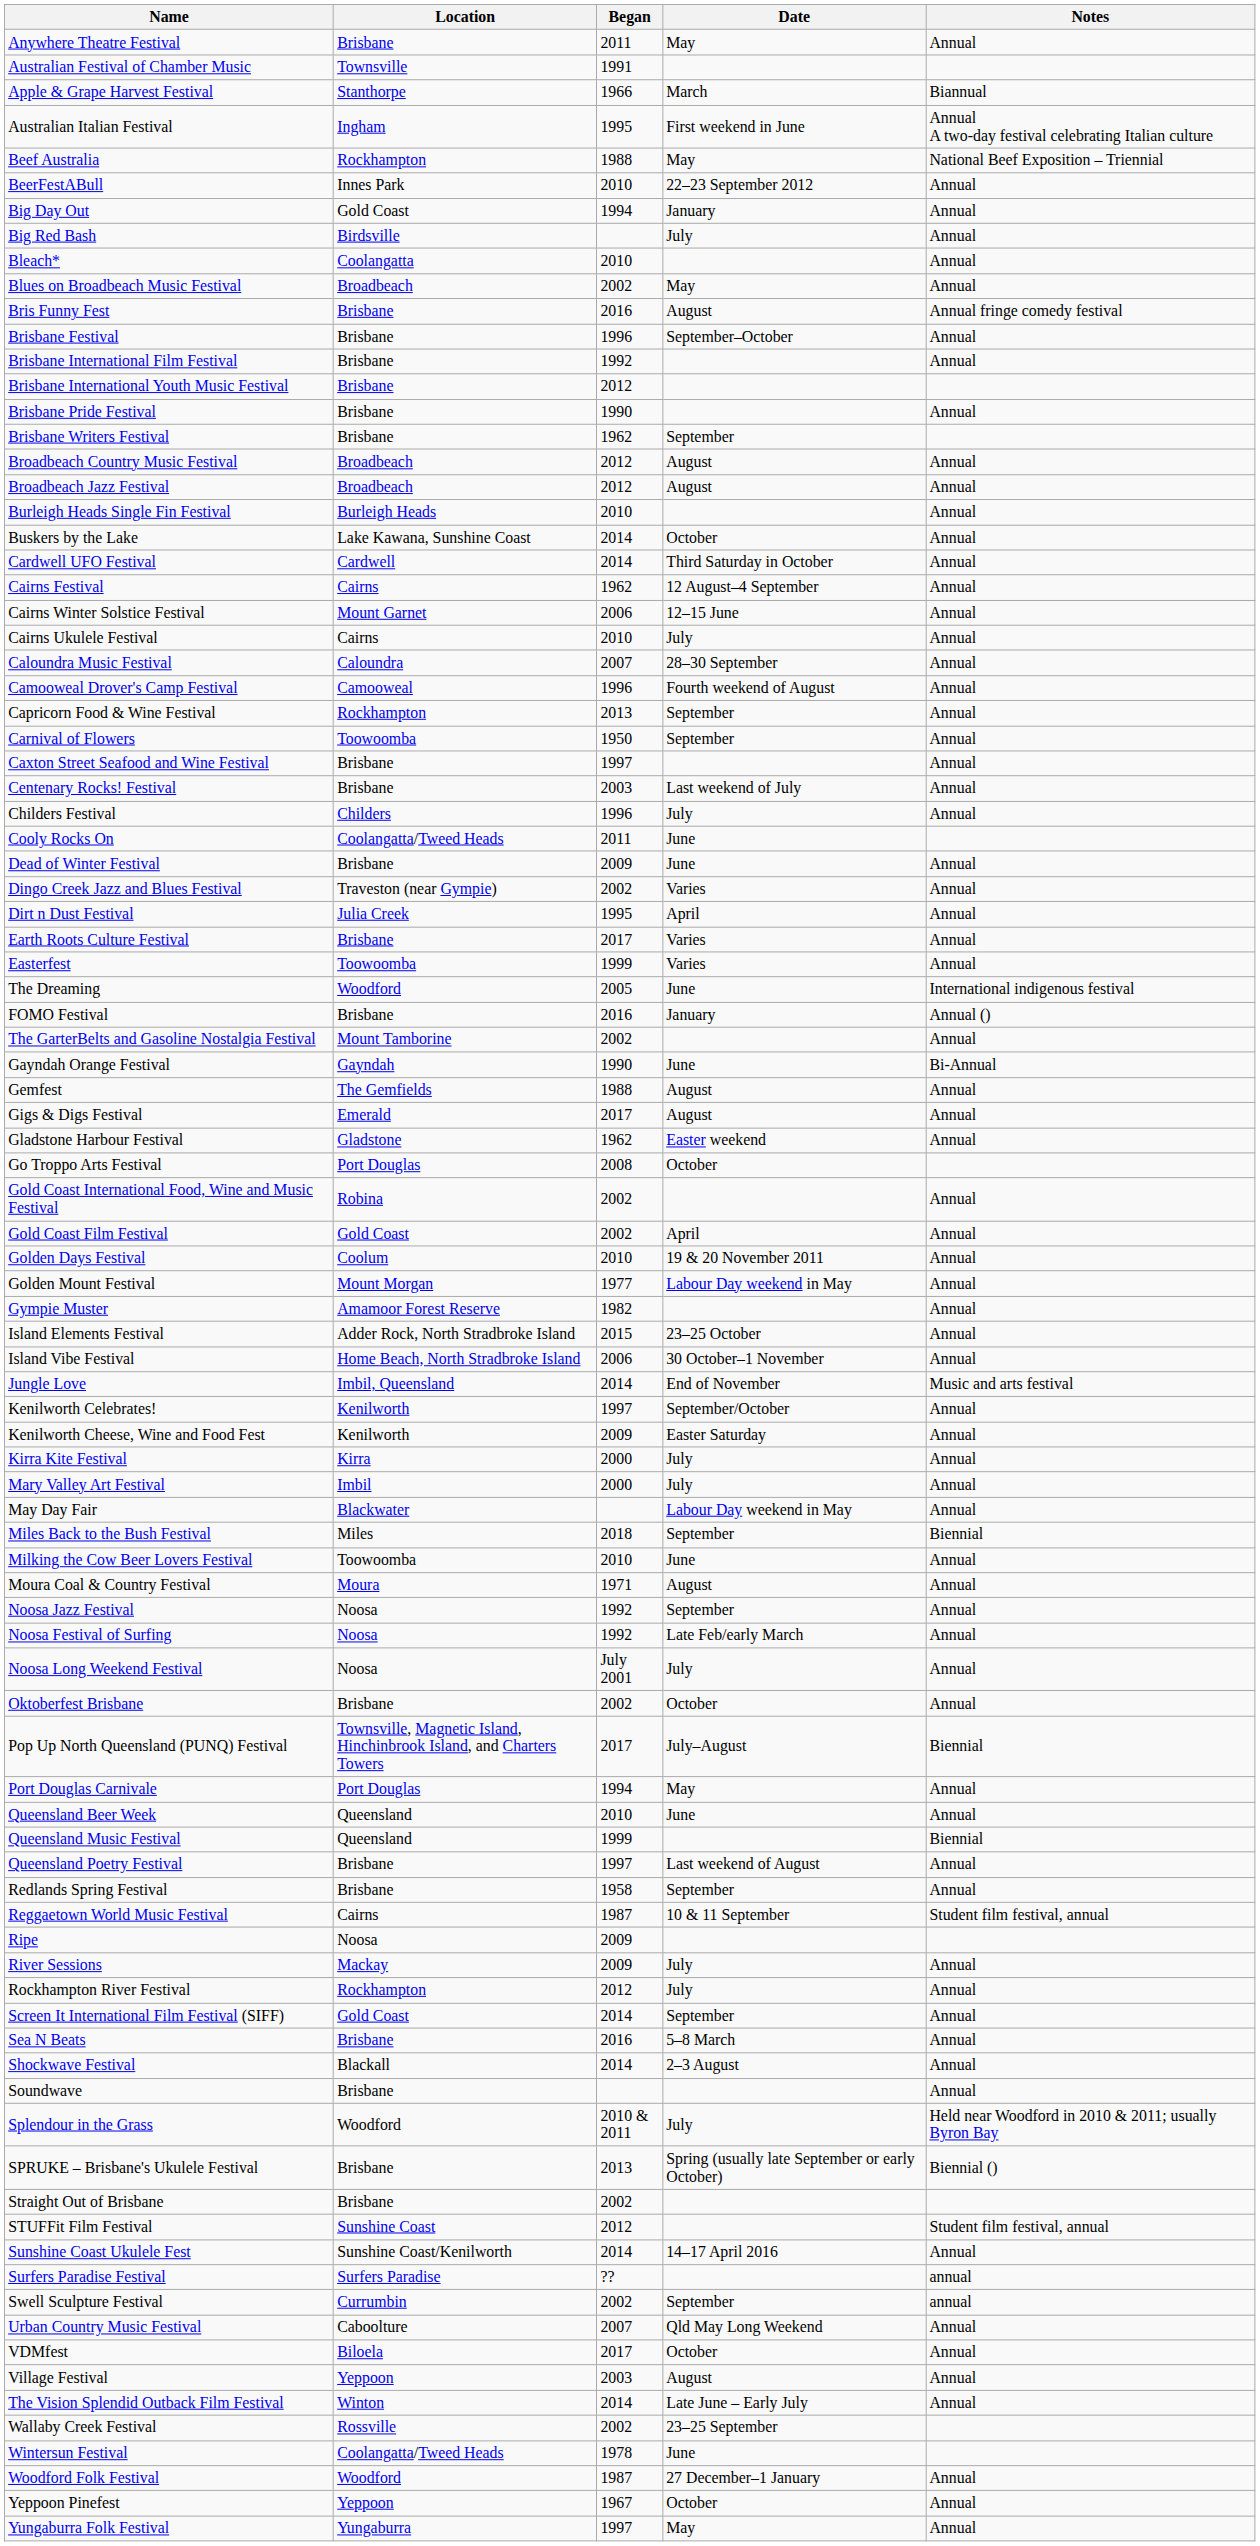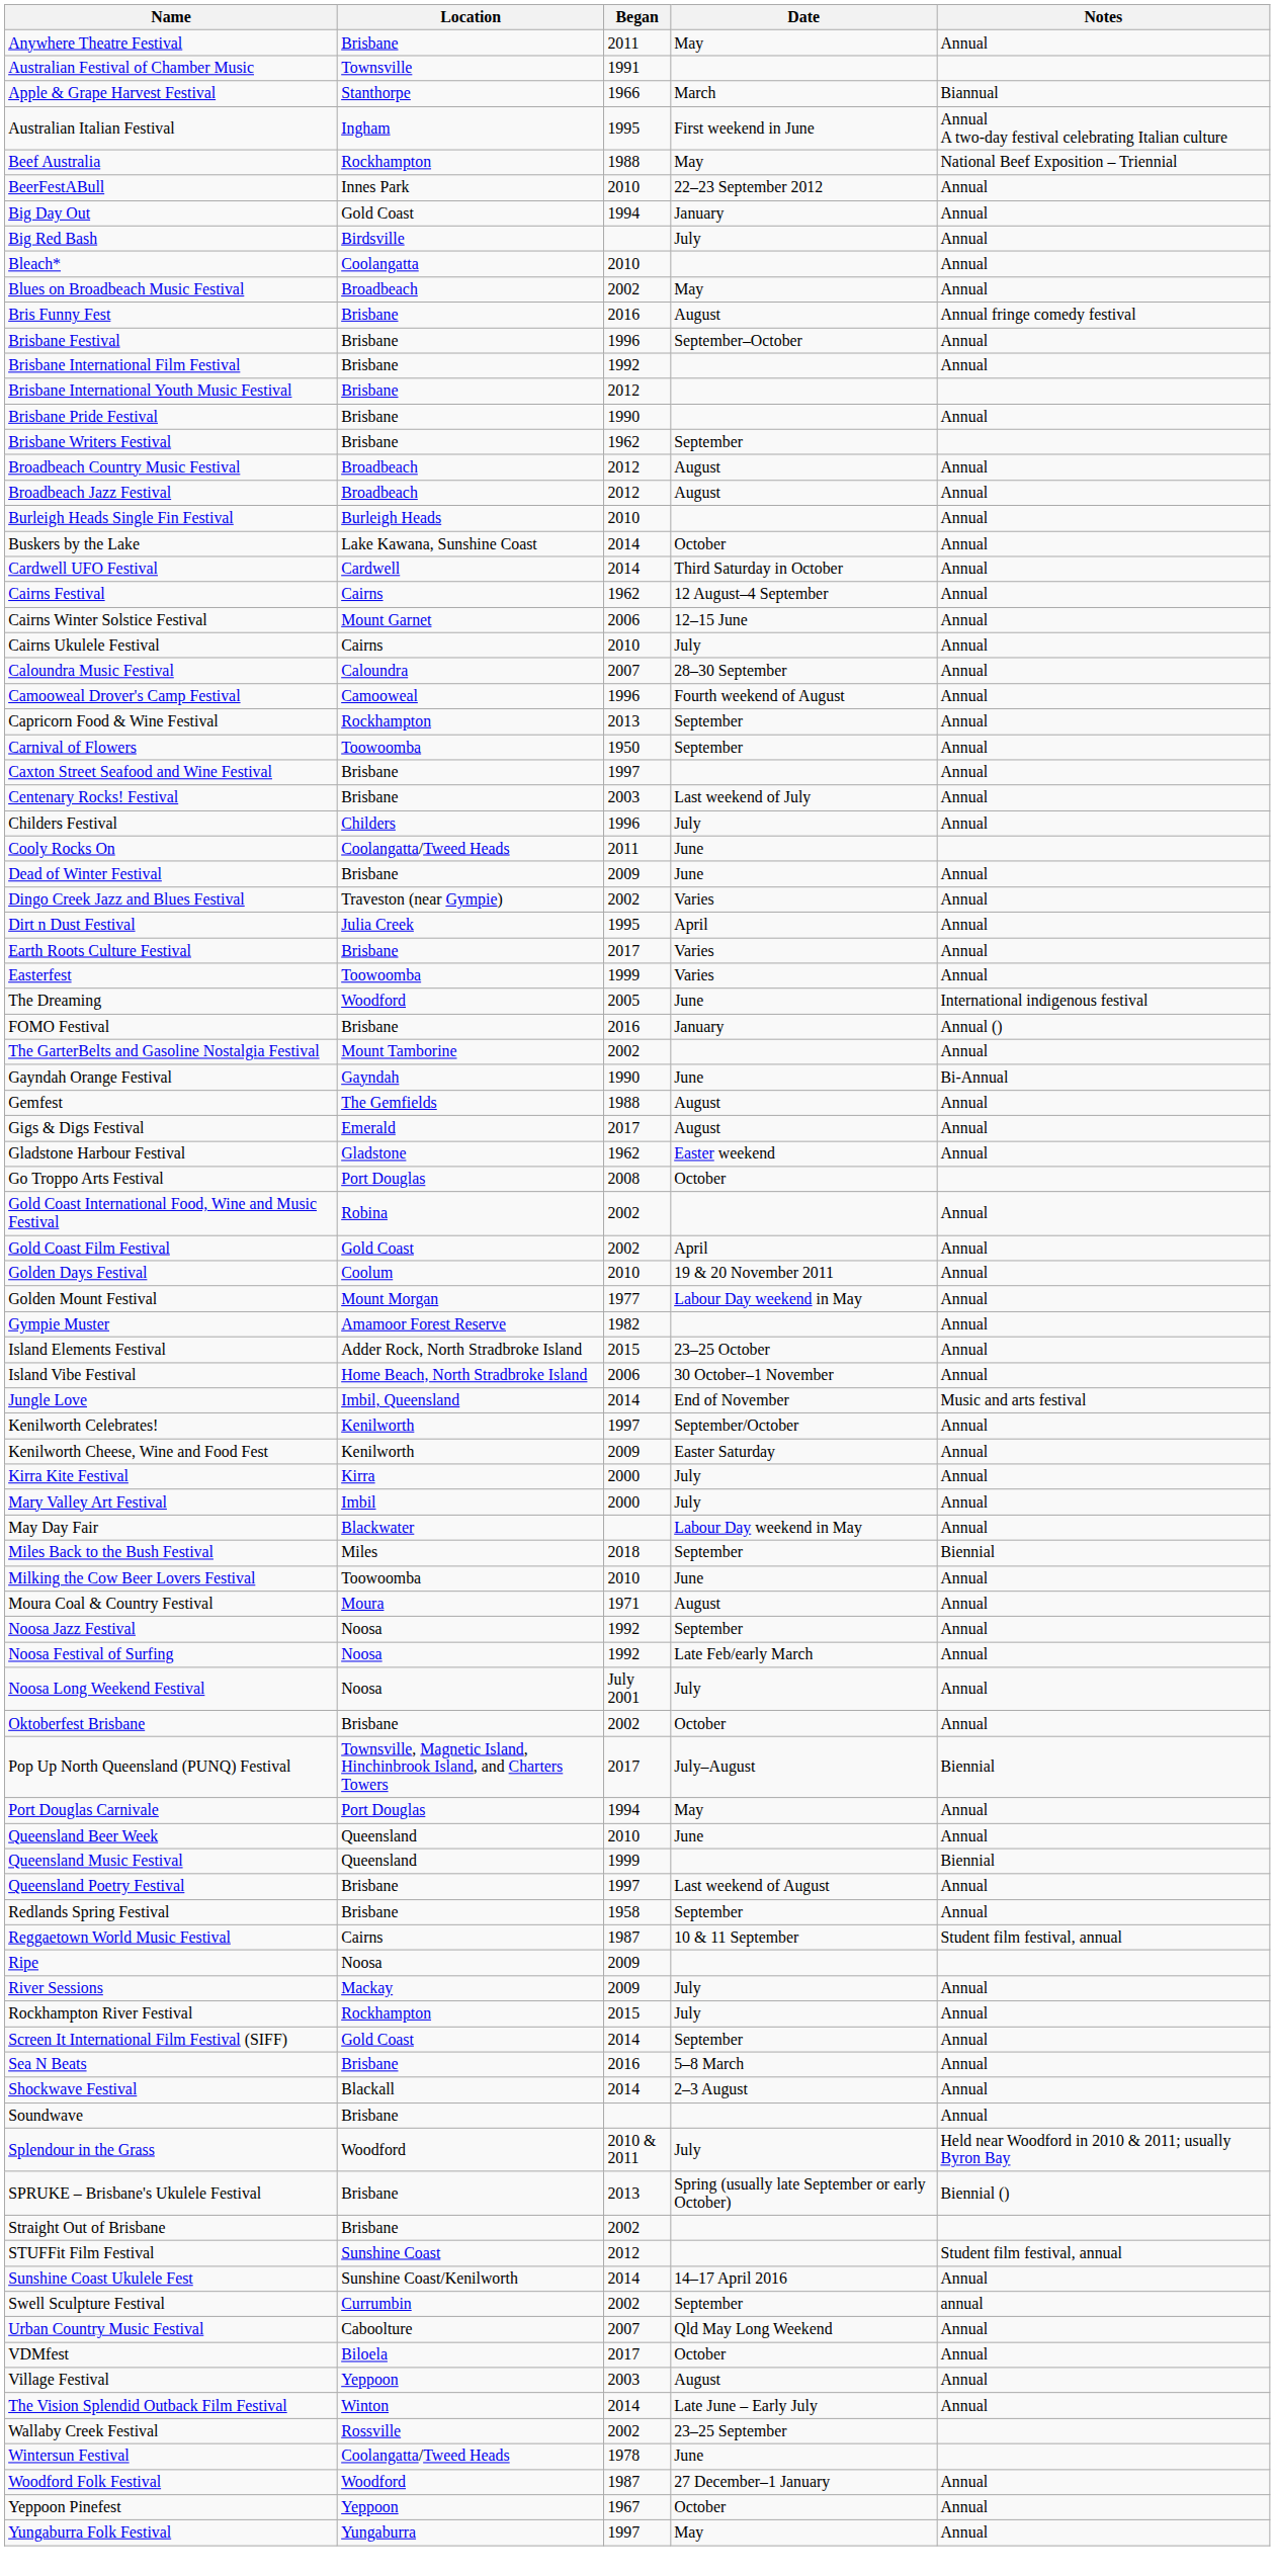Rockhampton River Festival | Began: 2012 -> 2015
- row: Surfers Paradise Festival | Surfers Paradise | ?? | annual
